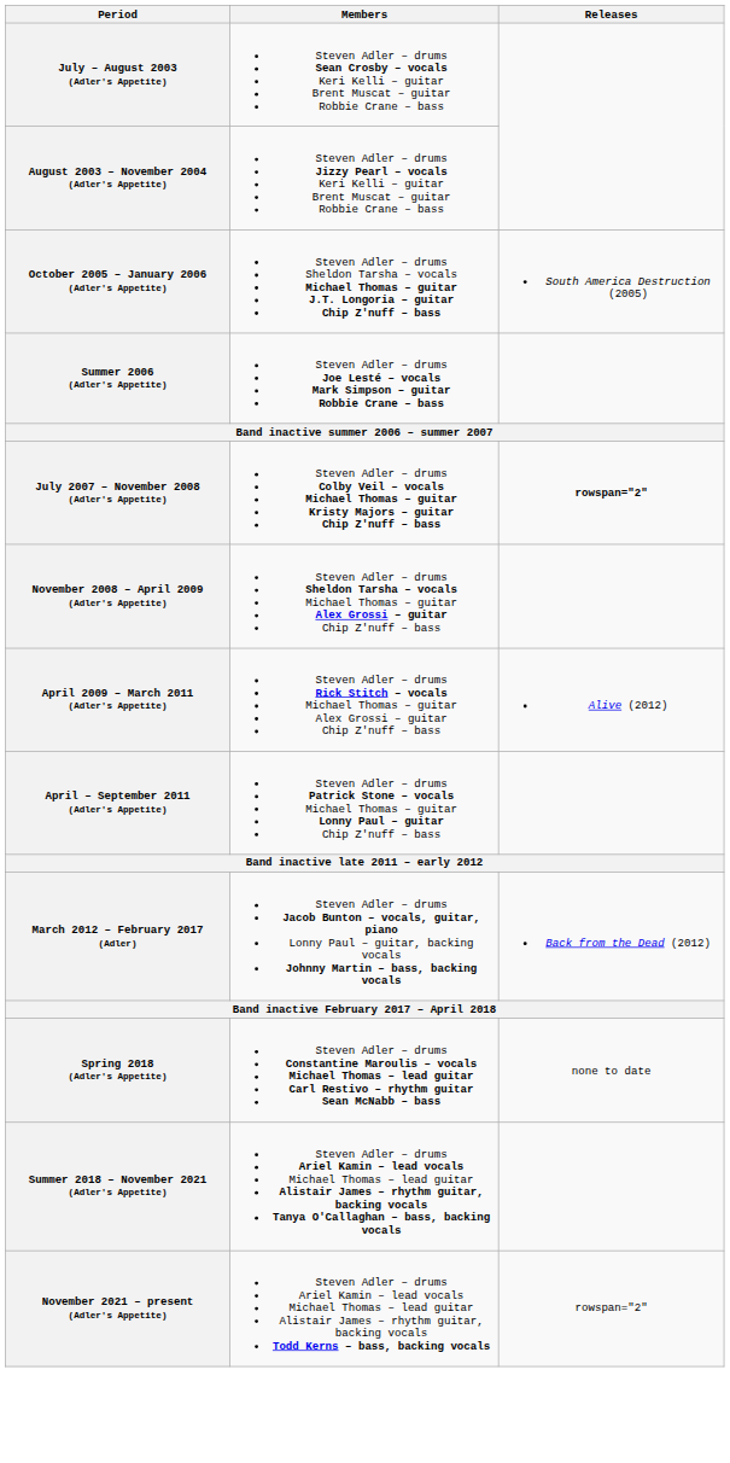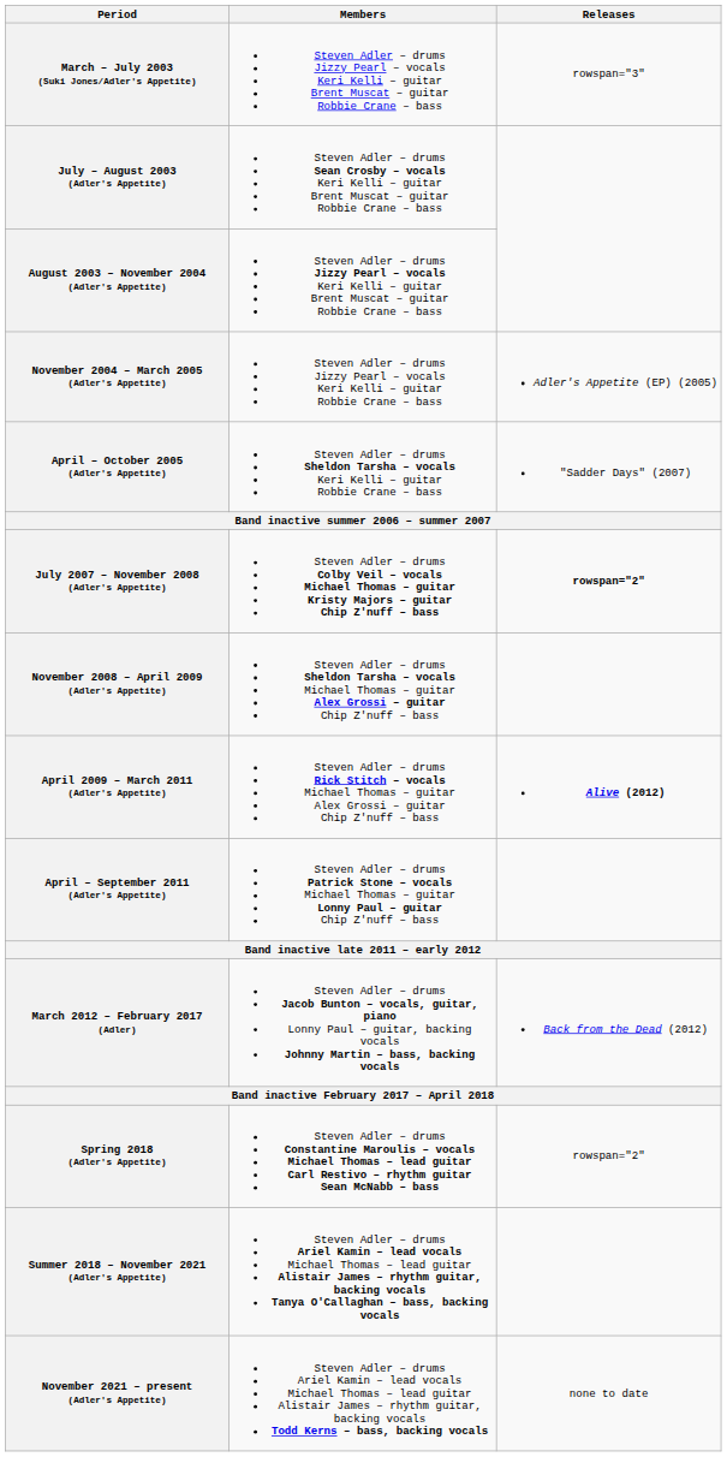+ row: March – July 2003 (Suki Jones/Adler's Appetite) | Steven Adler – drums Jizzy Pearl – vocals Keri Kelli – guitar Brent Muscat – guitar Robbie Crane – bass | rowspan="3"
+ row: November 2004 – March 2005 (Adler's Appetite) | Steven Adler – drums Jizzy Pearl – vocals Keri Kelli – guitar Robbie Crane – bass | Adler's Appetite (EP) (2005)
+ row: April – October 2005 (Adler's Appetite) | Steven Adler – drums Sheldon Tarsha – vocals Keri Kelli – guitar Robbie Crane – bass | "Sadder Days" (2007)
- row: October 2005 – January 2006 (Adler's Appetite) | Steven Adler – drums Sheldon Tarsha – vocals Michael Thomas – guitar J.T. Longoria – guitar Chip Z'nuff – bass | South America Destruction (2005)
- row: Summer 2006 (Adler's Appetite) | Steven Adler – drums Joe Lesté – vocals Mark Simpson – guitar Robbie Crane – bass
April 2009 – March 2011 (Adler's Appetite) | Releases: normal -> bold
Spring 2018 (Adler's Appetite) | Releases: none to date -> rowspan="2"
November 2021 – present (Adler's Appetite) | Releases: rowspan="2" -> none to date
